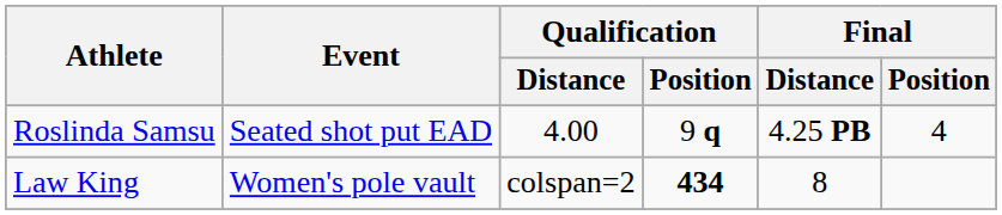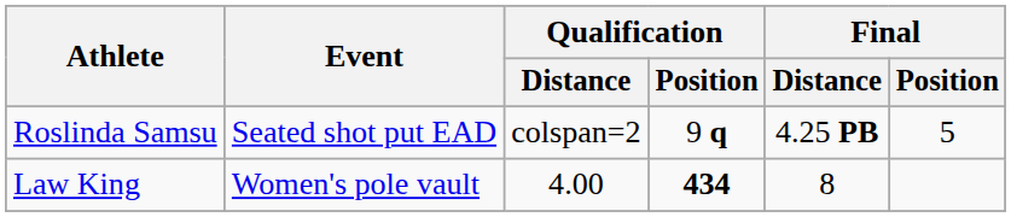Roslinda Samsu | Qualification / Distance: 4.00 -> colspan=2
Roslinda Samsu | Final / Position: 4 -> 5
Law King | Qualification / Distance: colspan=2 -> 4.00
